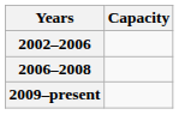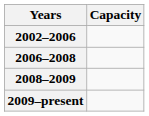+ row: 2008–2009
